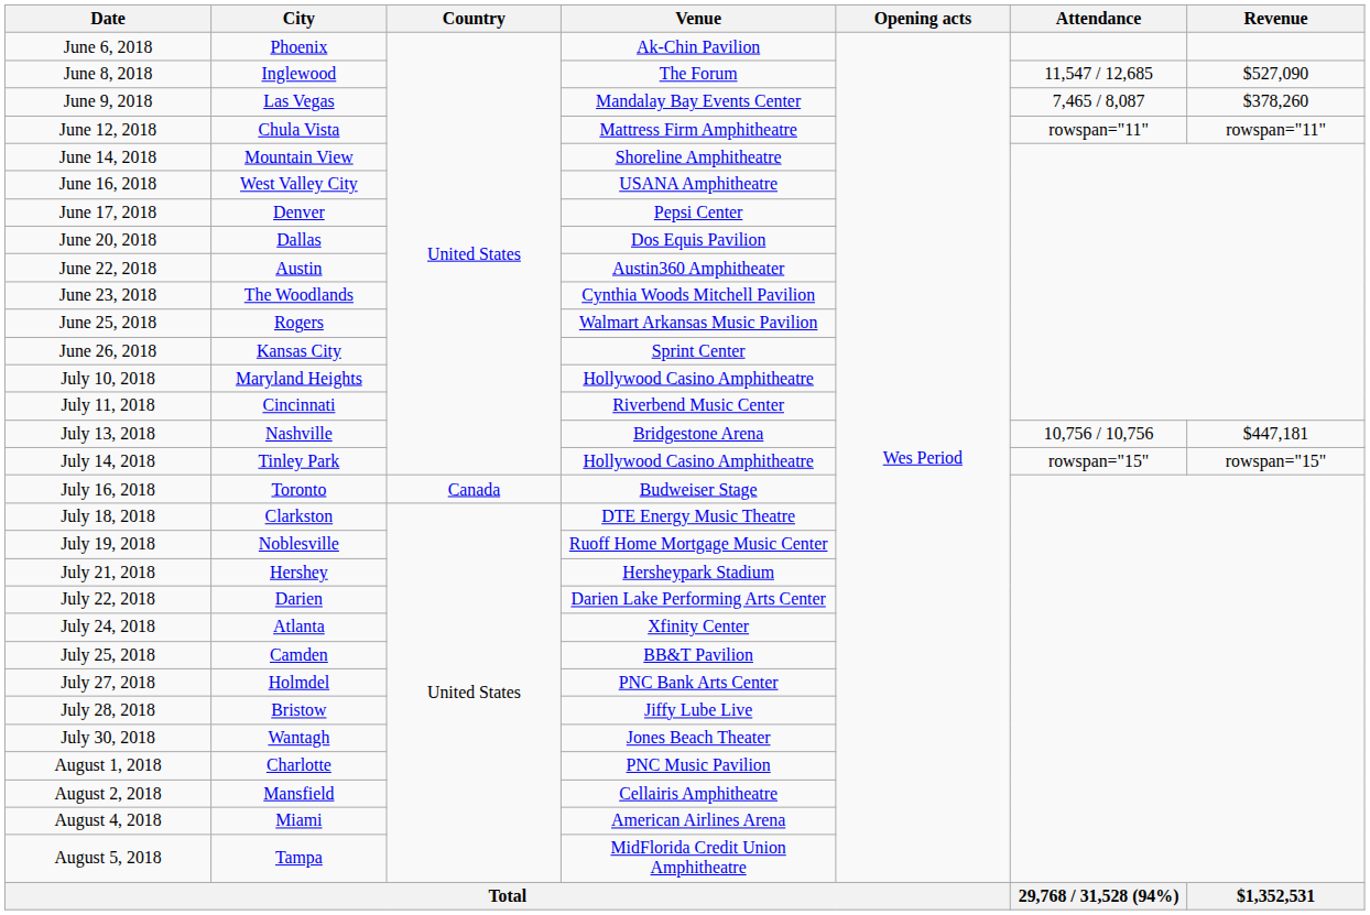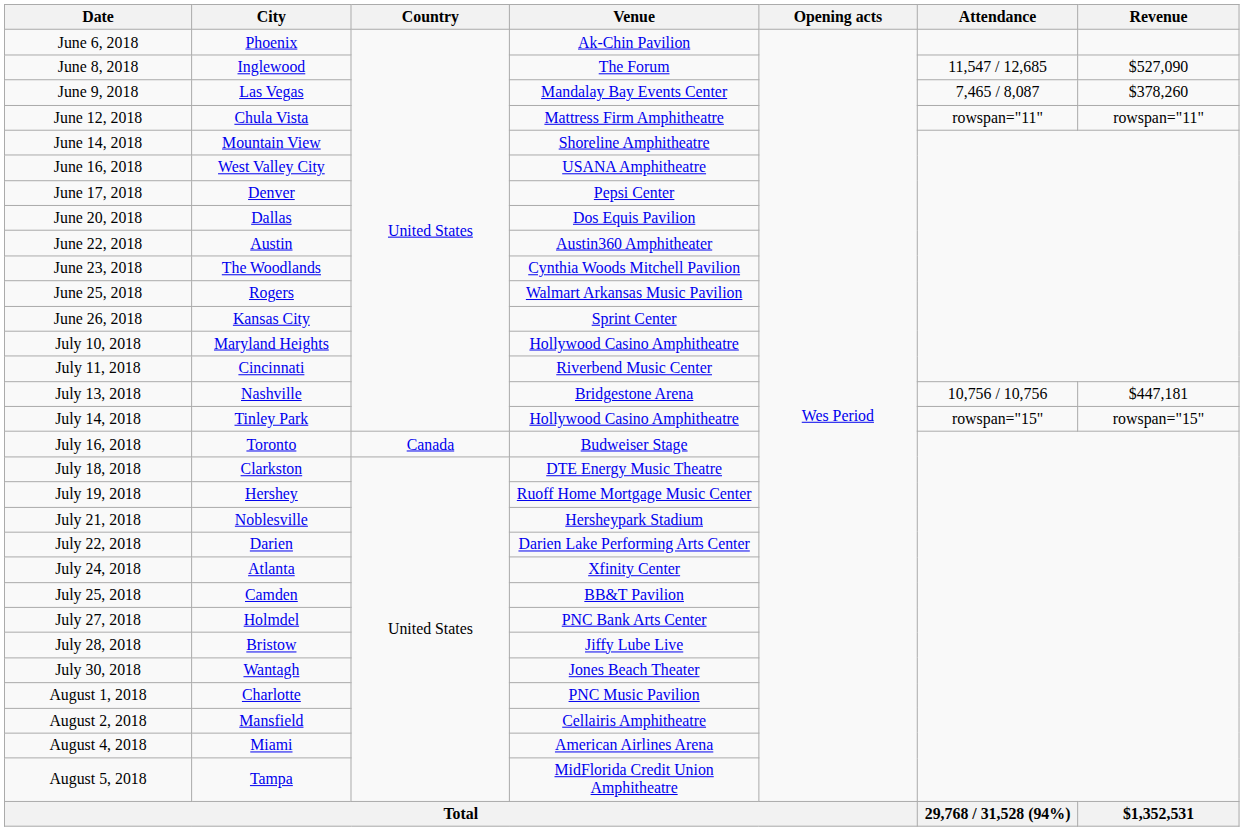July 19, 2018 | City: Noblesville -> Hershey
July 21, 2018 | City: Hershey -> Noblesville
